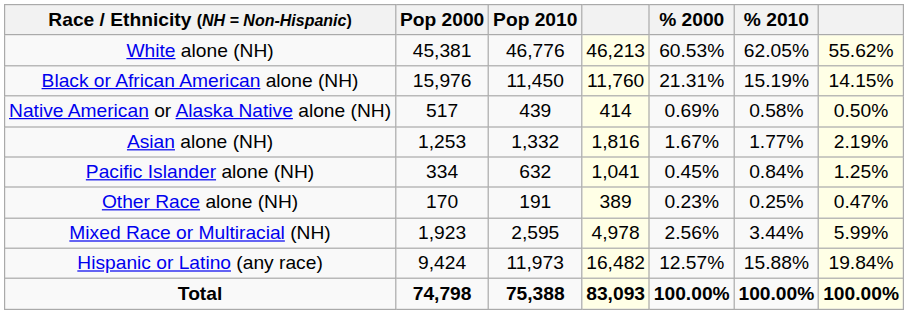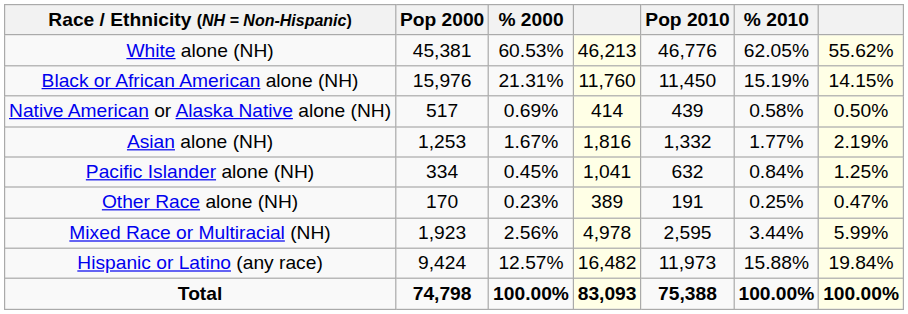columns swapped: Pop 2010 <-> % 2000
